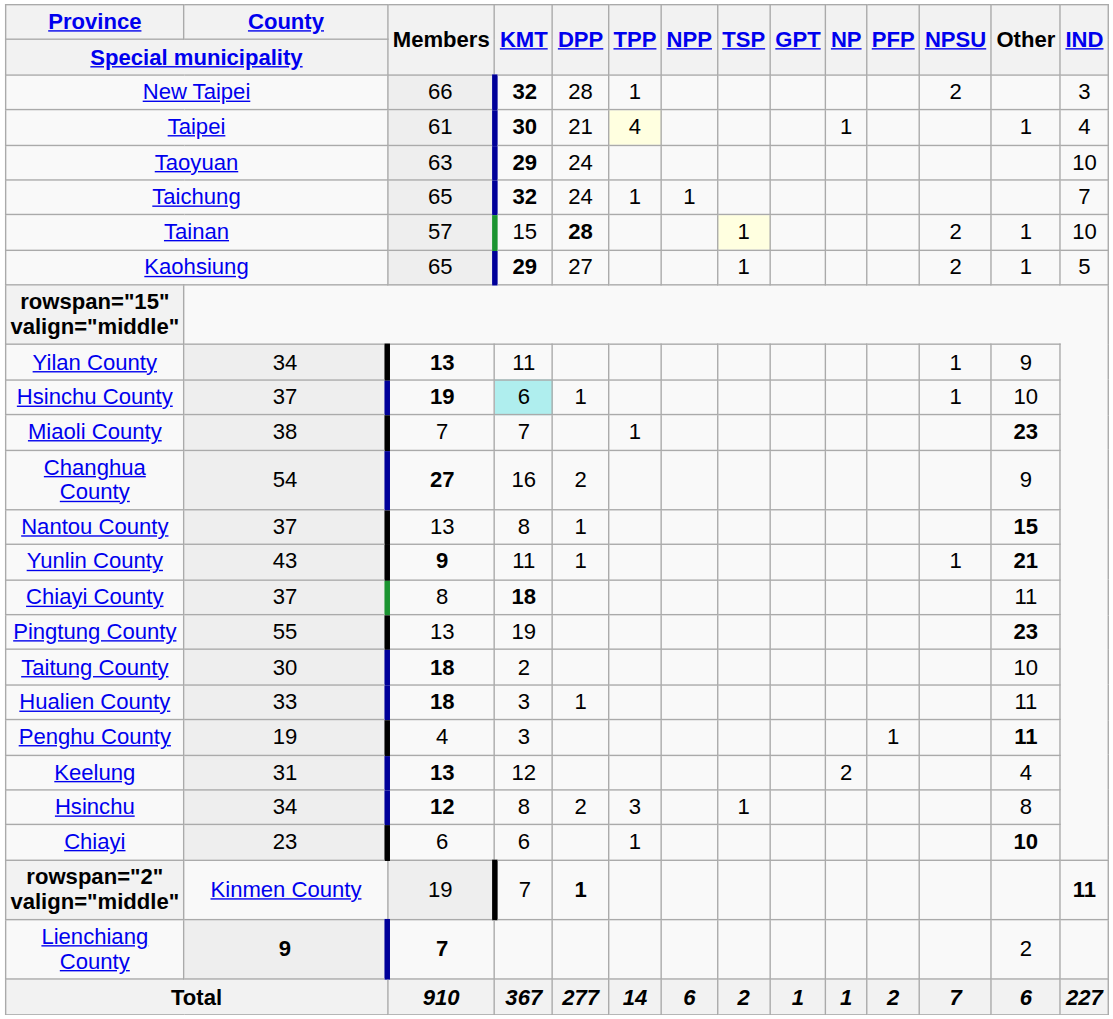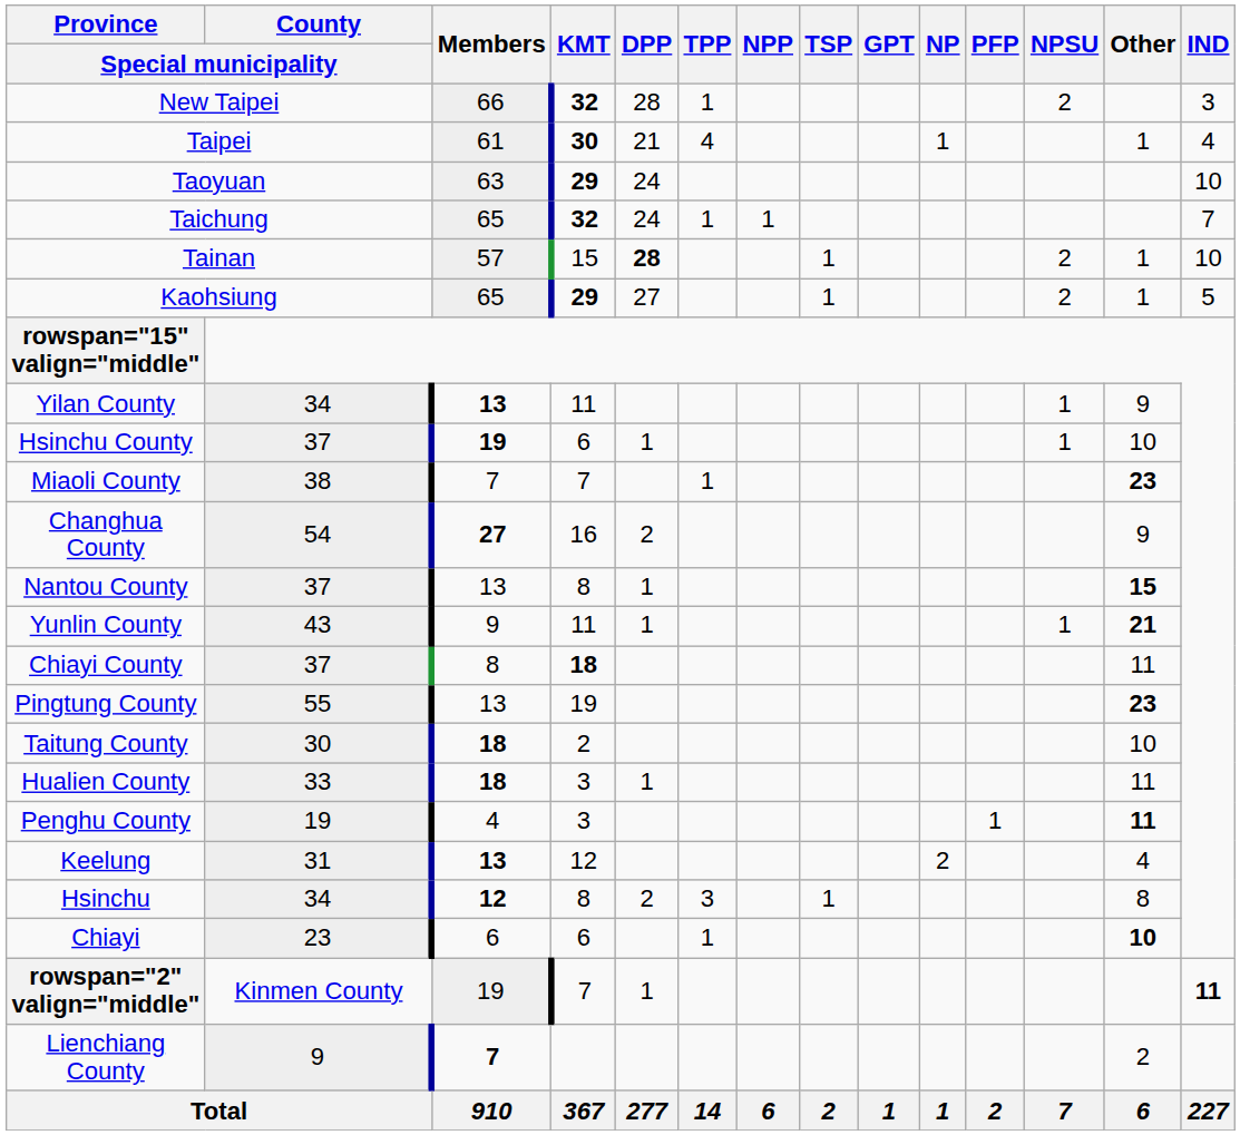Taipei | TPP: lightyellow background -> no background
Tainan | TSP: lightyellow background -> no background
Hsinchu County | KMT: paleturquoise background -> no background
Yunlin County | Members: bold -> normal
rowspan="2" valign="middle" | DPP: bold -> normal
Lienchiang County | County / Special municipality: bold -> normal
